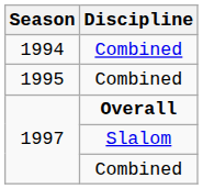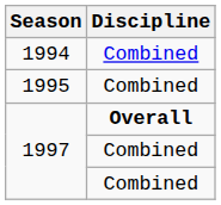row 5 | Discipline: Slalom -> Combined
